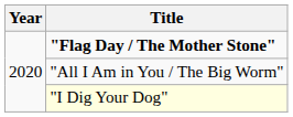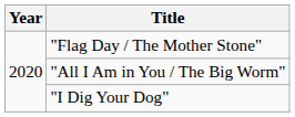"Flag Day / The Mother Stone" | Title: bold -> normal
"I Dig Your Dog" | Title: lightyellow background -> no background
